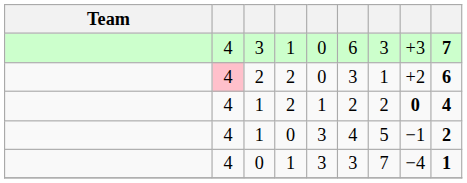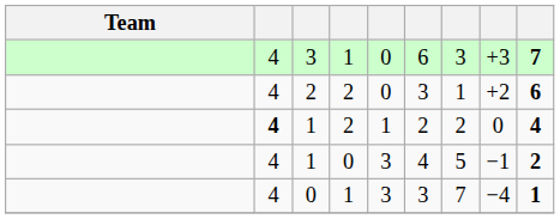row 3 | column 2: pink background -> no background
row 4 | column 2: normal -> bold
row 4 | column 8: bold -> normal
